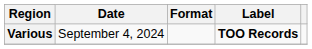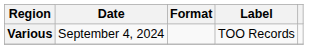Various | Label: bold -> normal
